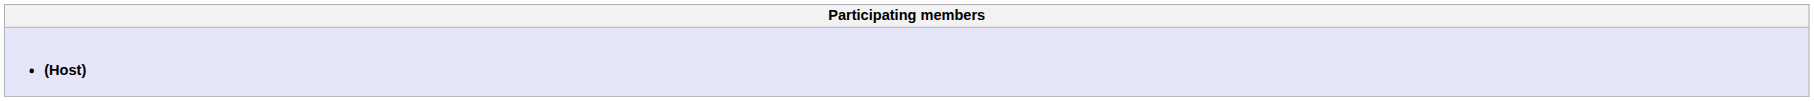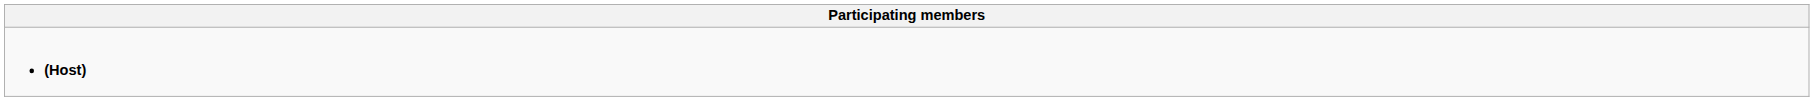row 2 | column 1: lavender background -> no background
